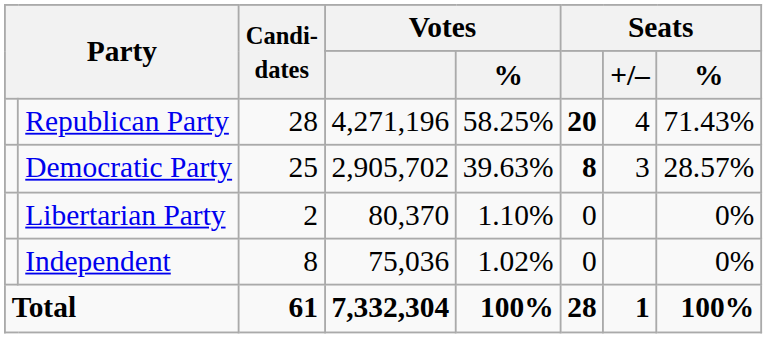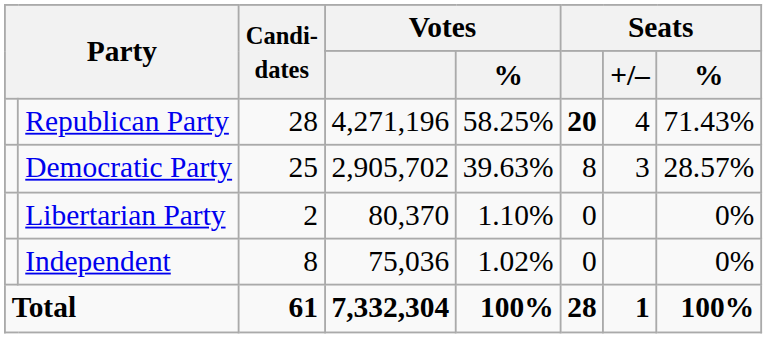Democratic Party | Seats: bold -> normal
